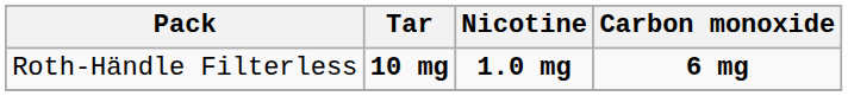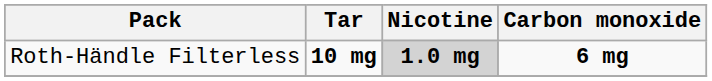Roth-Händle Filterless | Nicotine: no background -> lightgrey background
